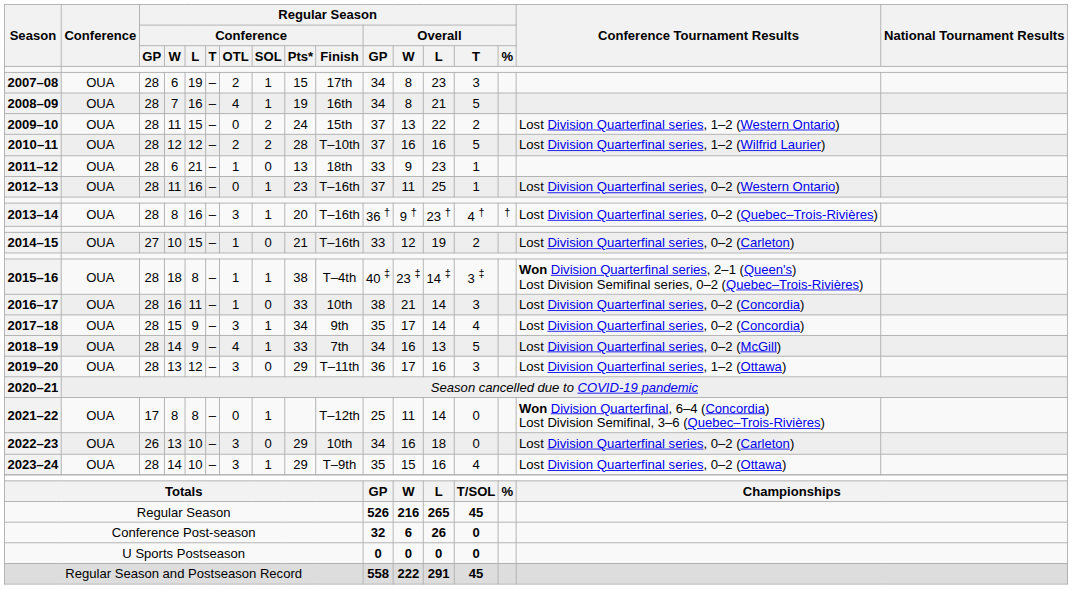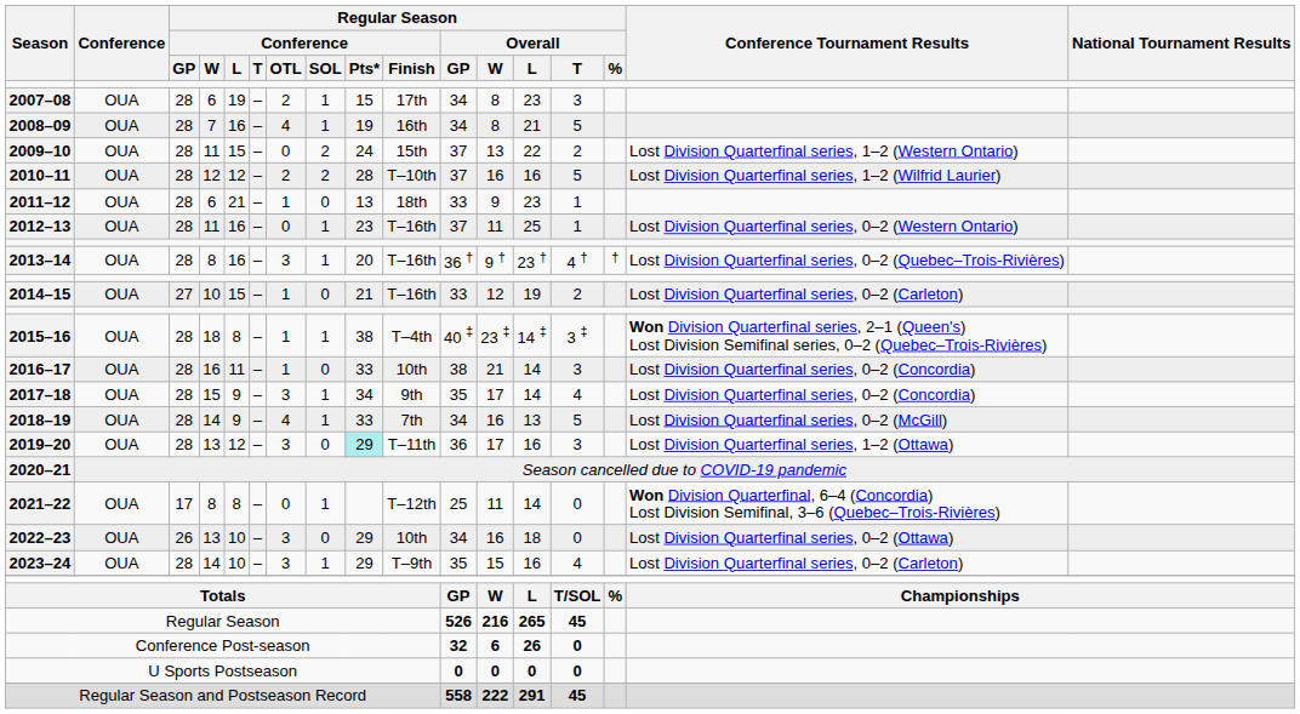2019–20 | Regular Season / Conference / Pts*: no background -> paleturquoise background
2022–23 | Conference Tournament Results: Lost Division Quarterfinal series, 0–2 (Carleton) -> Lost Division Quarterfinal series, 0–2 (Ottawa)
2023–24 | Conference Tournament Results: Lost Division Quarterfinal series, 0–2 (Ottawa) -> Lost Division Quarterfinal series, 0–2 (Carleton)
